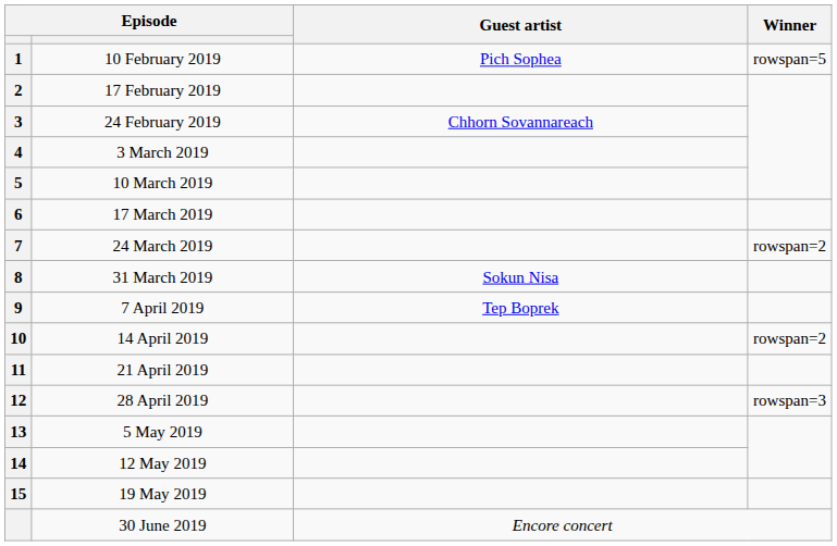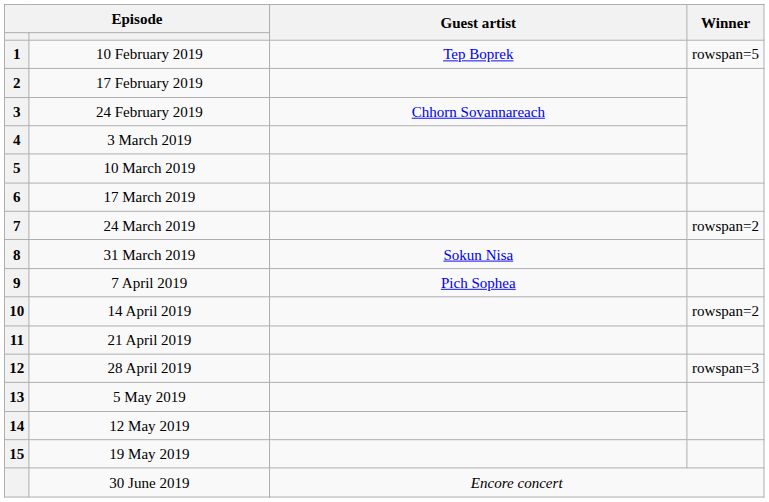10 February 2019 | Guest artist: Pich Sophea -> Tep Boprek
7 April 2019 | Guest artist: Tep Boprek -> Pich Sophea
